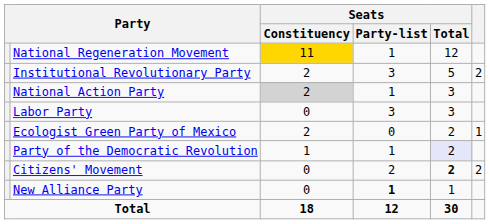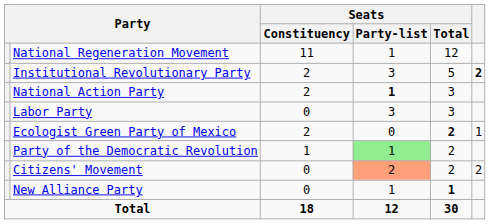National Regeneration Movement | Seats / Constituency: gold background -> no background
Institutional Revolutionary Party | column 6: normal -> bold
National Action Party | Seats / Constituency: lightgrey background -> no background
National Action Party | Seats / Party-list: normal -> bold
Ecologist Green Party of Mexico | Seats / Total: normal -> bold
Party of the Democratic Revolution | Seats / Party-list: no background -> lightgreen background
Party of the Democratic Revolution | Seats / Total: lavender background -> no background
Citizens' Movement | Seats / Party-list: no background -> lightsalmon background
Citizens' Movement | Seats / Total: bold -> normal
New Alliance Party | Seats / Party-list: bold -> normal
New Alliance Party | Seats / Total: normal -> bold
